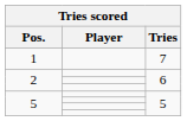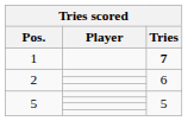1 | Tries: normal -> bold
